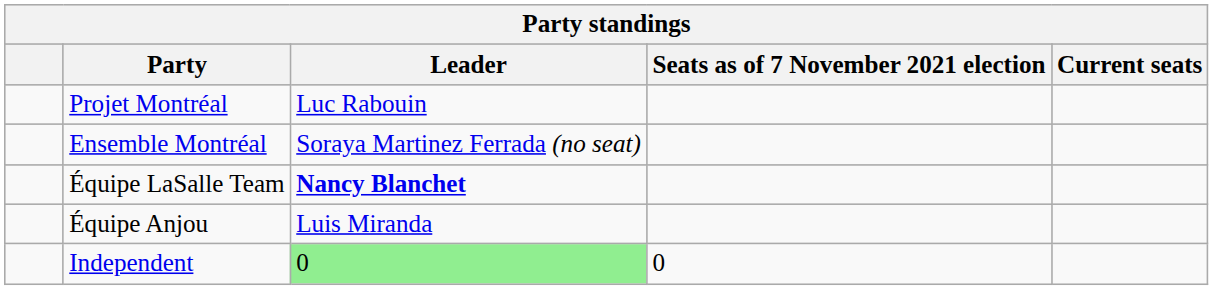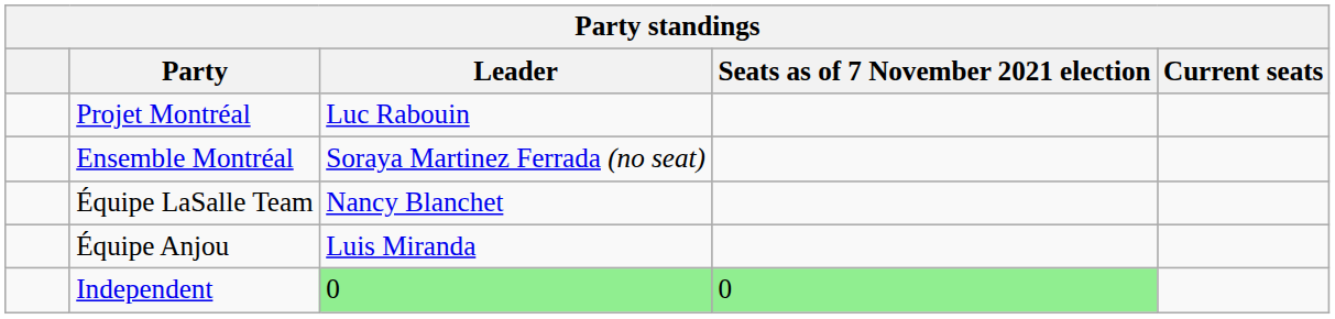Équipe LaSalle Team | Leader: bold -> normal
Independent | Seats as of 7 November 2021 election: no background -> lightgreen background
